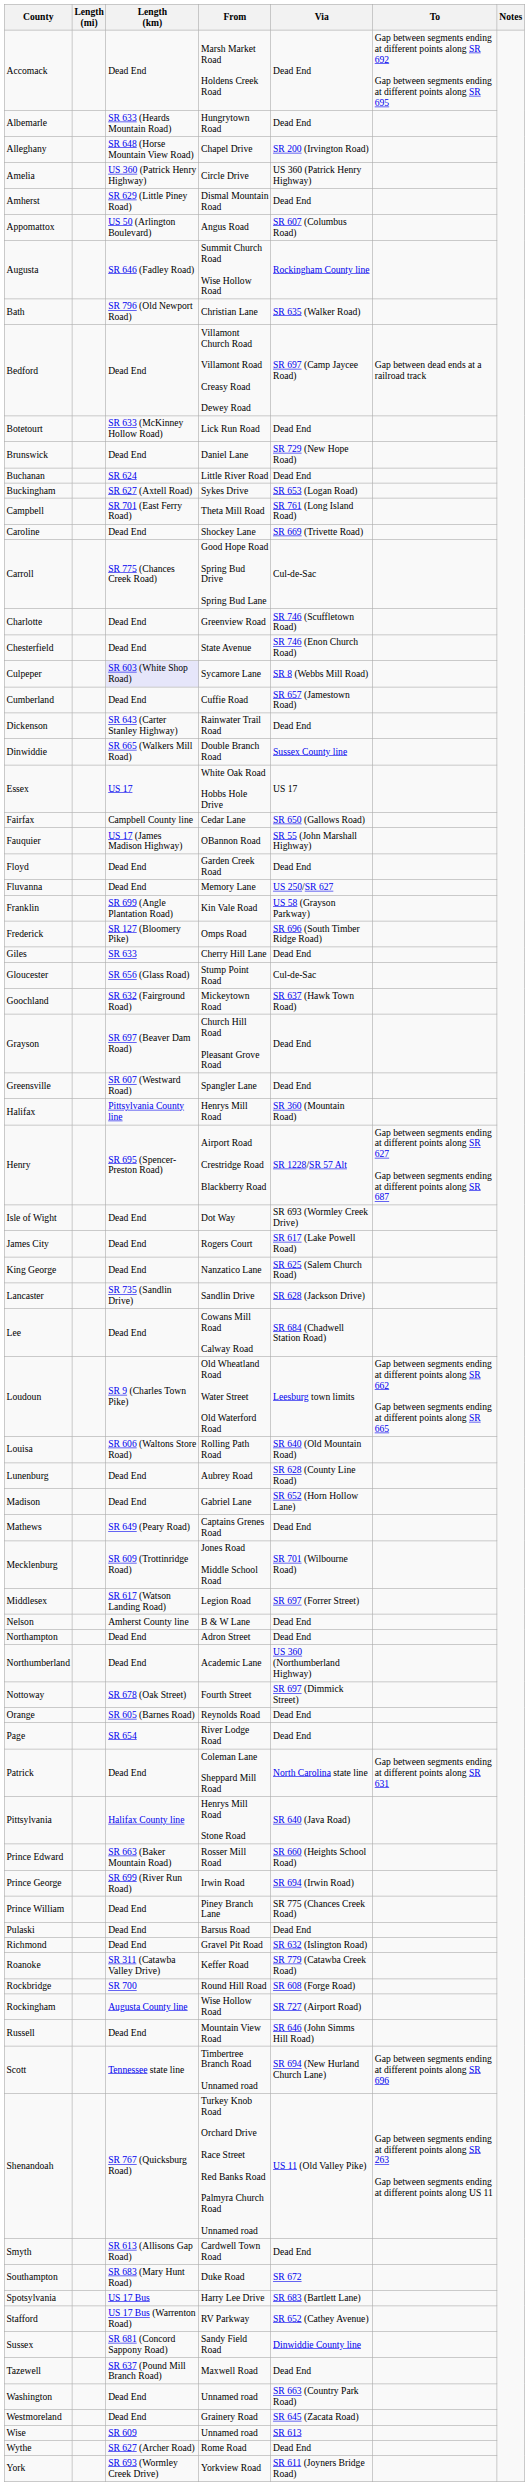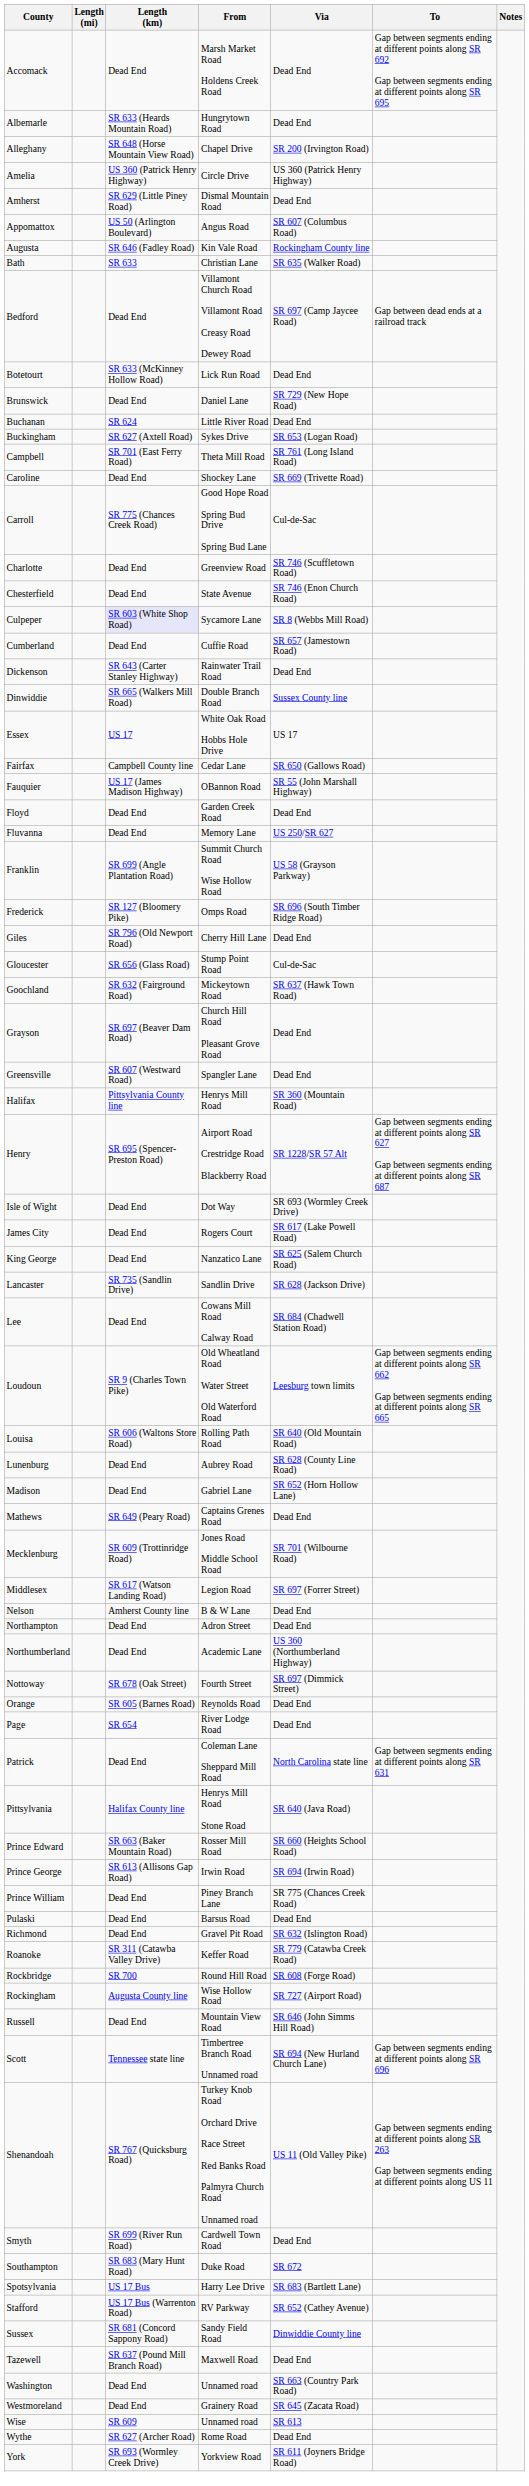Augusta | From: Summit Church Road Wise Hollow Road -> Kin Vale Road
Bath | Length (km): SR 796 (Old Newport Road) -> SR 633
Franklin | From: Kin Vale Road -> Summit Church Road Wise Hollow Road
Giles | Length (km): SR 633 -> SR 796 (Old Newport Road)
Prince George | Length (km): SR 699 (River Run Road) -> SR 613 (Allisons Gap Road)
Smyth | Length (km): SR 613 (Allisons Gap Road) -> SR 699 (River Run Road)
